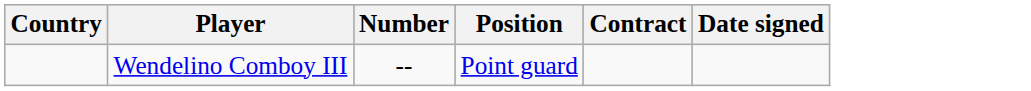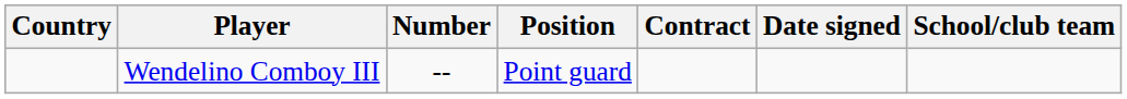+ column: School/club team
